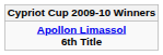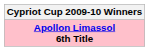row 2 | column 1: no background -> pink background
